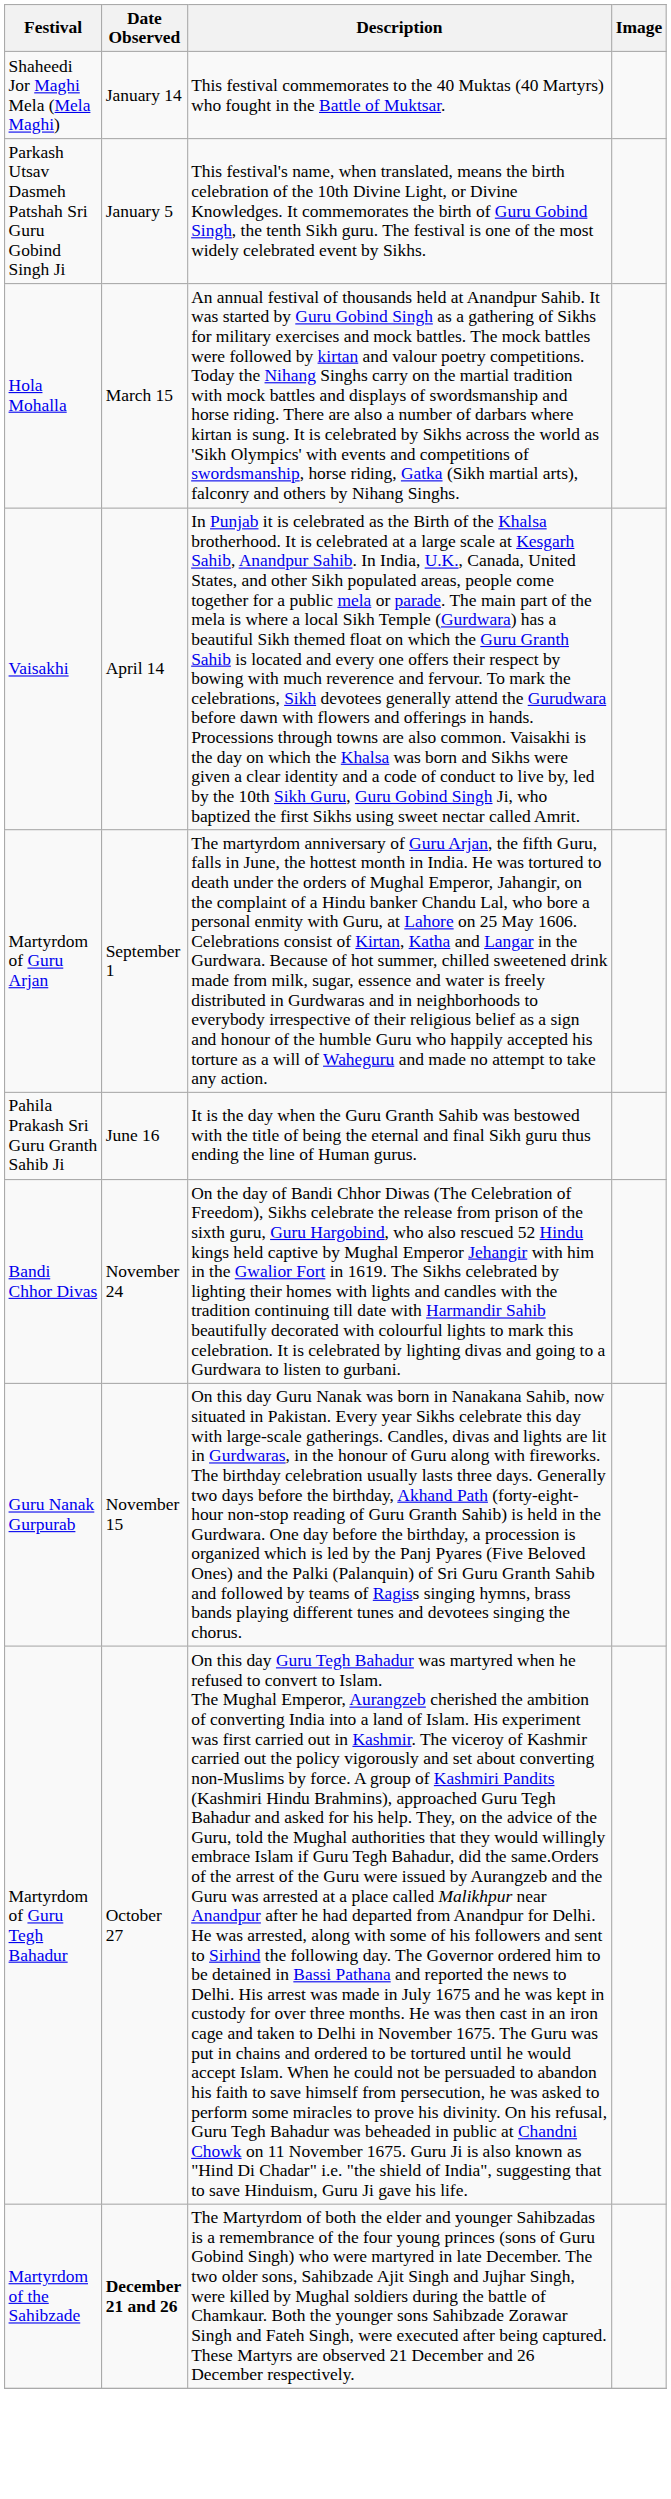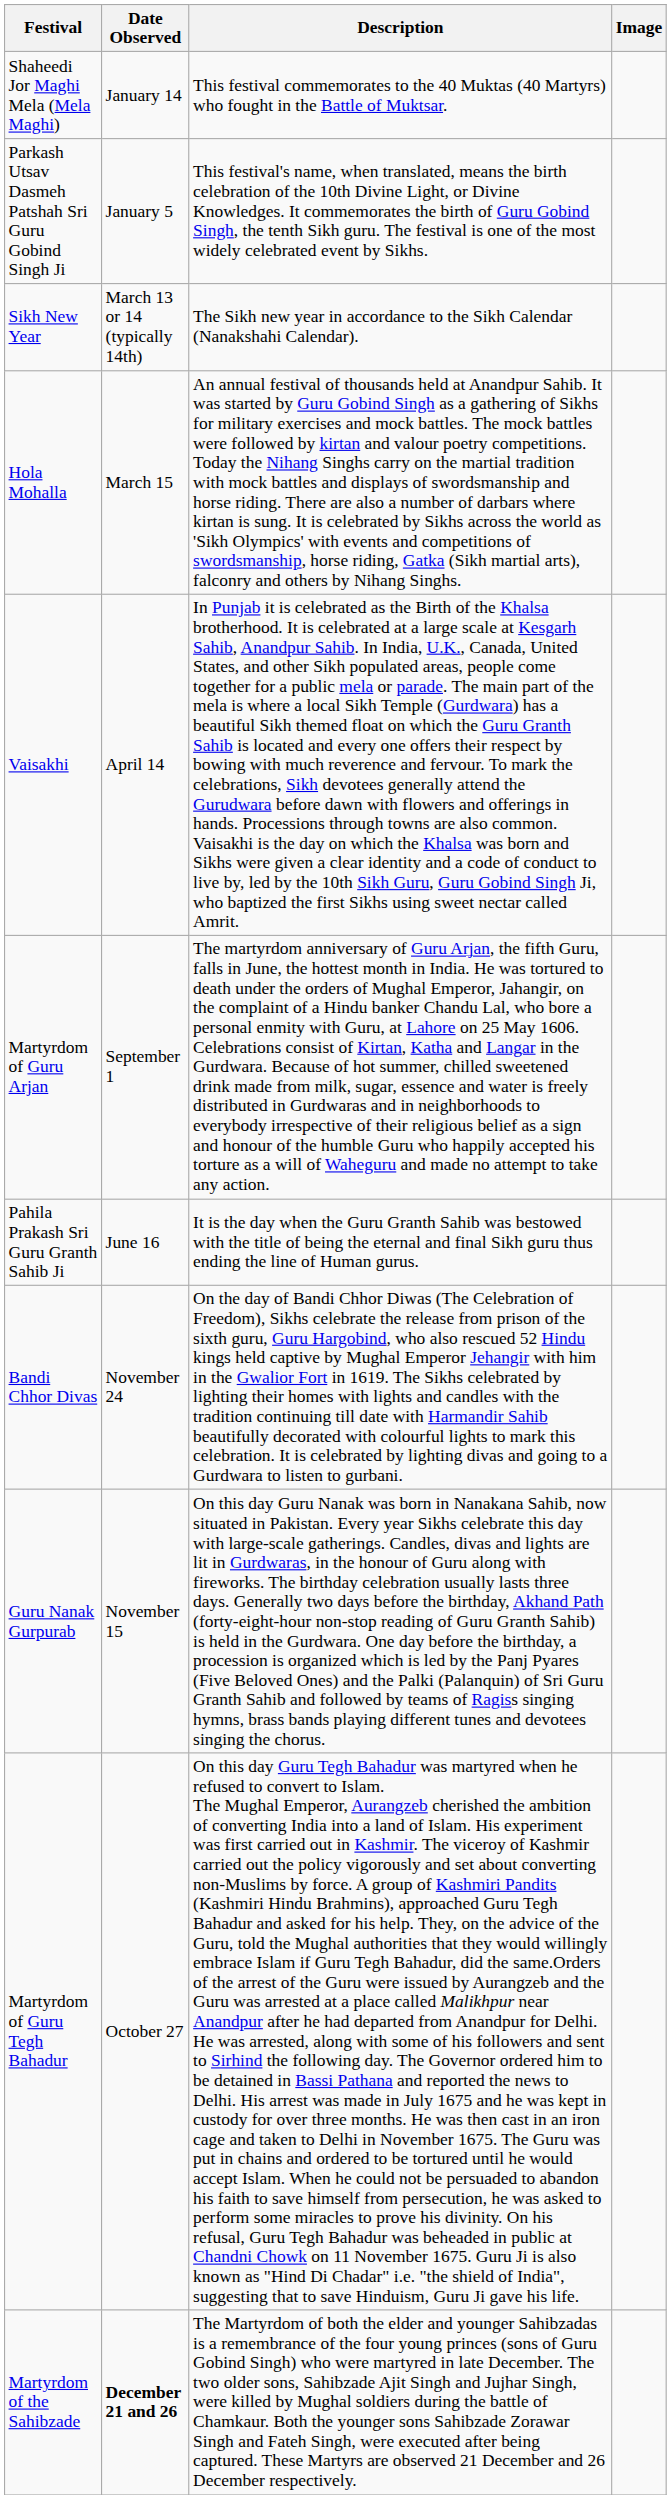+ row: Sikh New Year | March 13 or 14 (typically 14th) | The Sikh new year in accordance to the Sikh Calendar (Nanakshahi Calendar).
